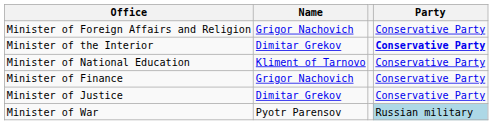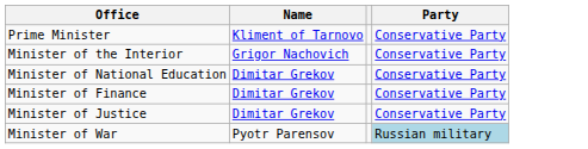+ row: Prime Minister | Kliment of Tarnovo | Conservative Party
- row: Minister of Foreign Affairs and Religion | Grigor Nachovich | Conservative Party
Minister of the Interior | Name: Dimitar Grekov -> Grigor Nachovich
Minister of the Interior | Party: bold -> normal
Minister of National Education | Name: Kliment of Tarnovo -> Dimitar Grekov
Minister of Finance | Name: Grigor Nachovich -> Dimitar Grekov
